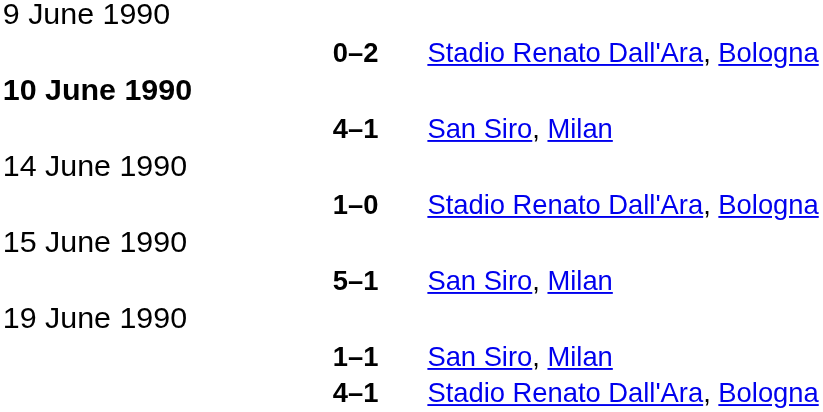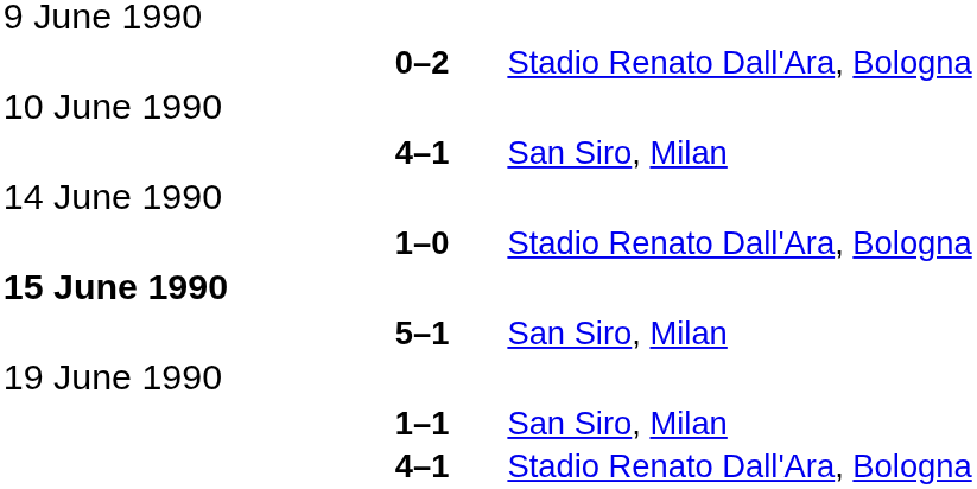10 June 1990 | column 1: bold -> normal
15 June 1990 | column 1: normal -> bold
